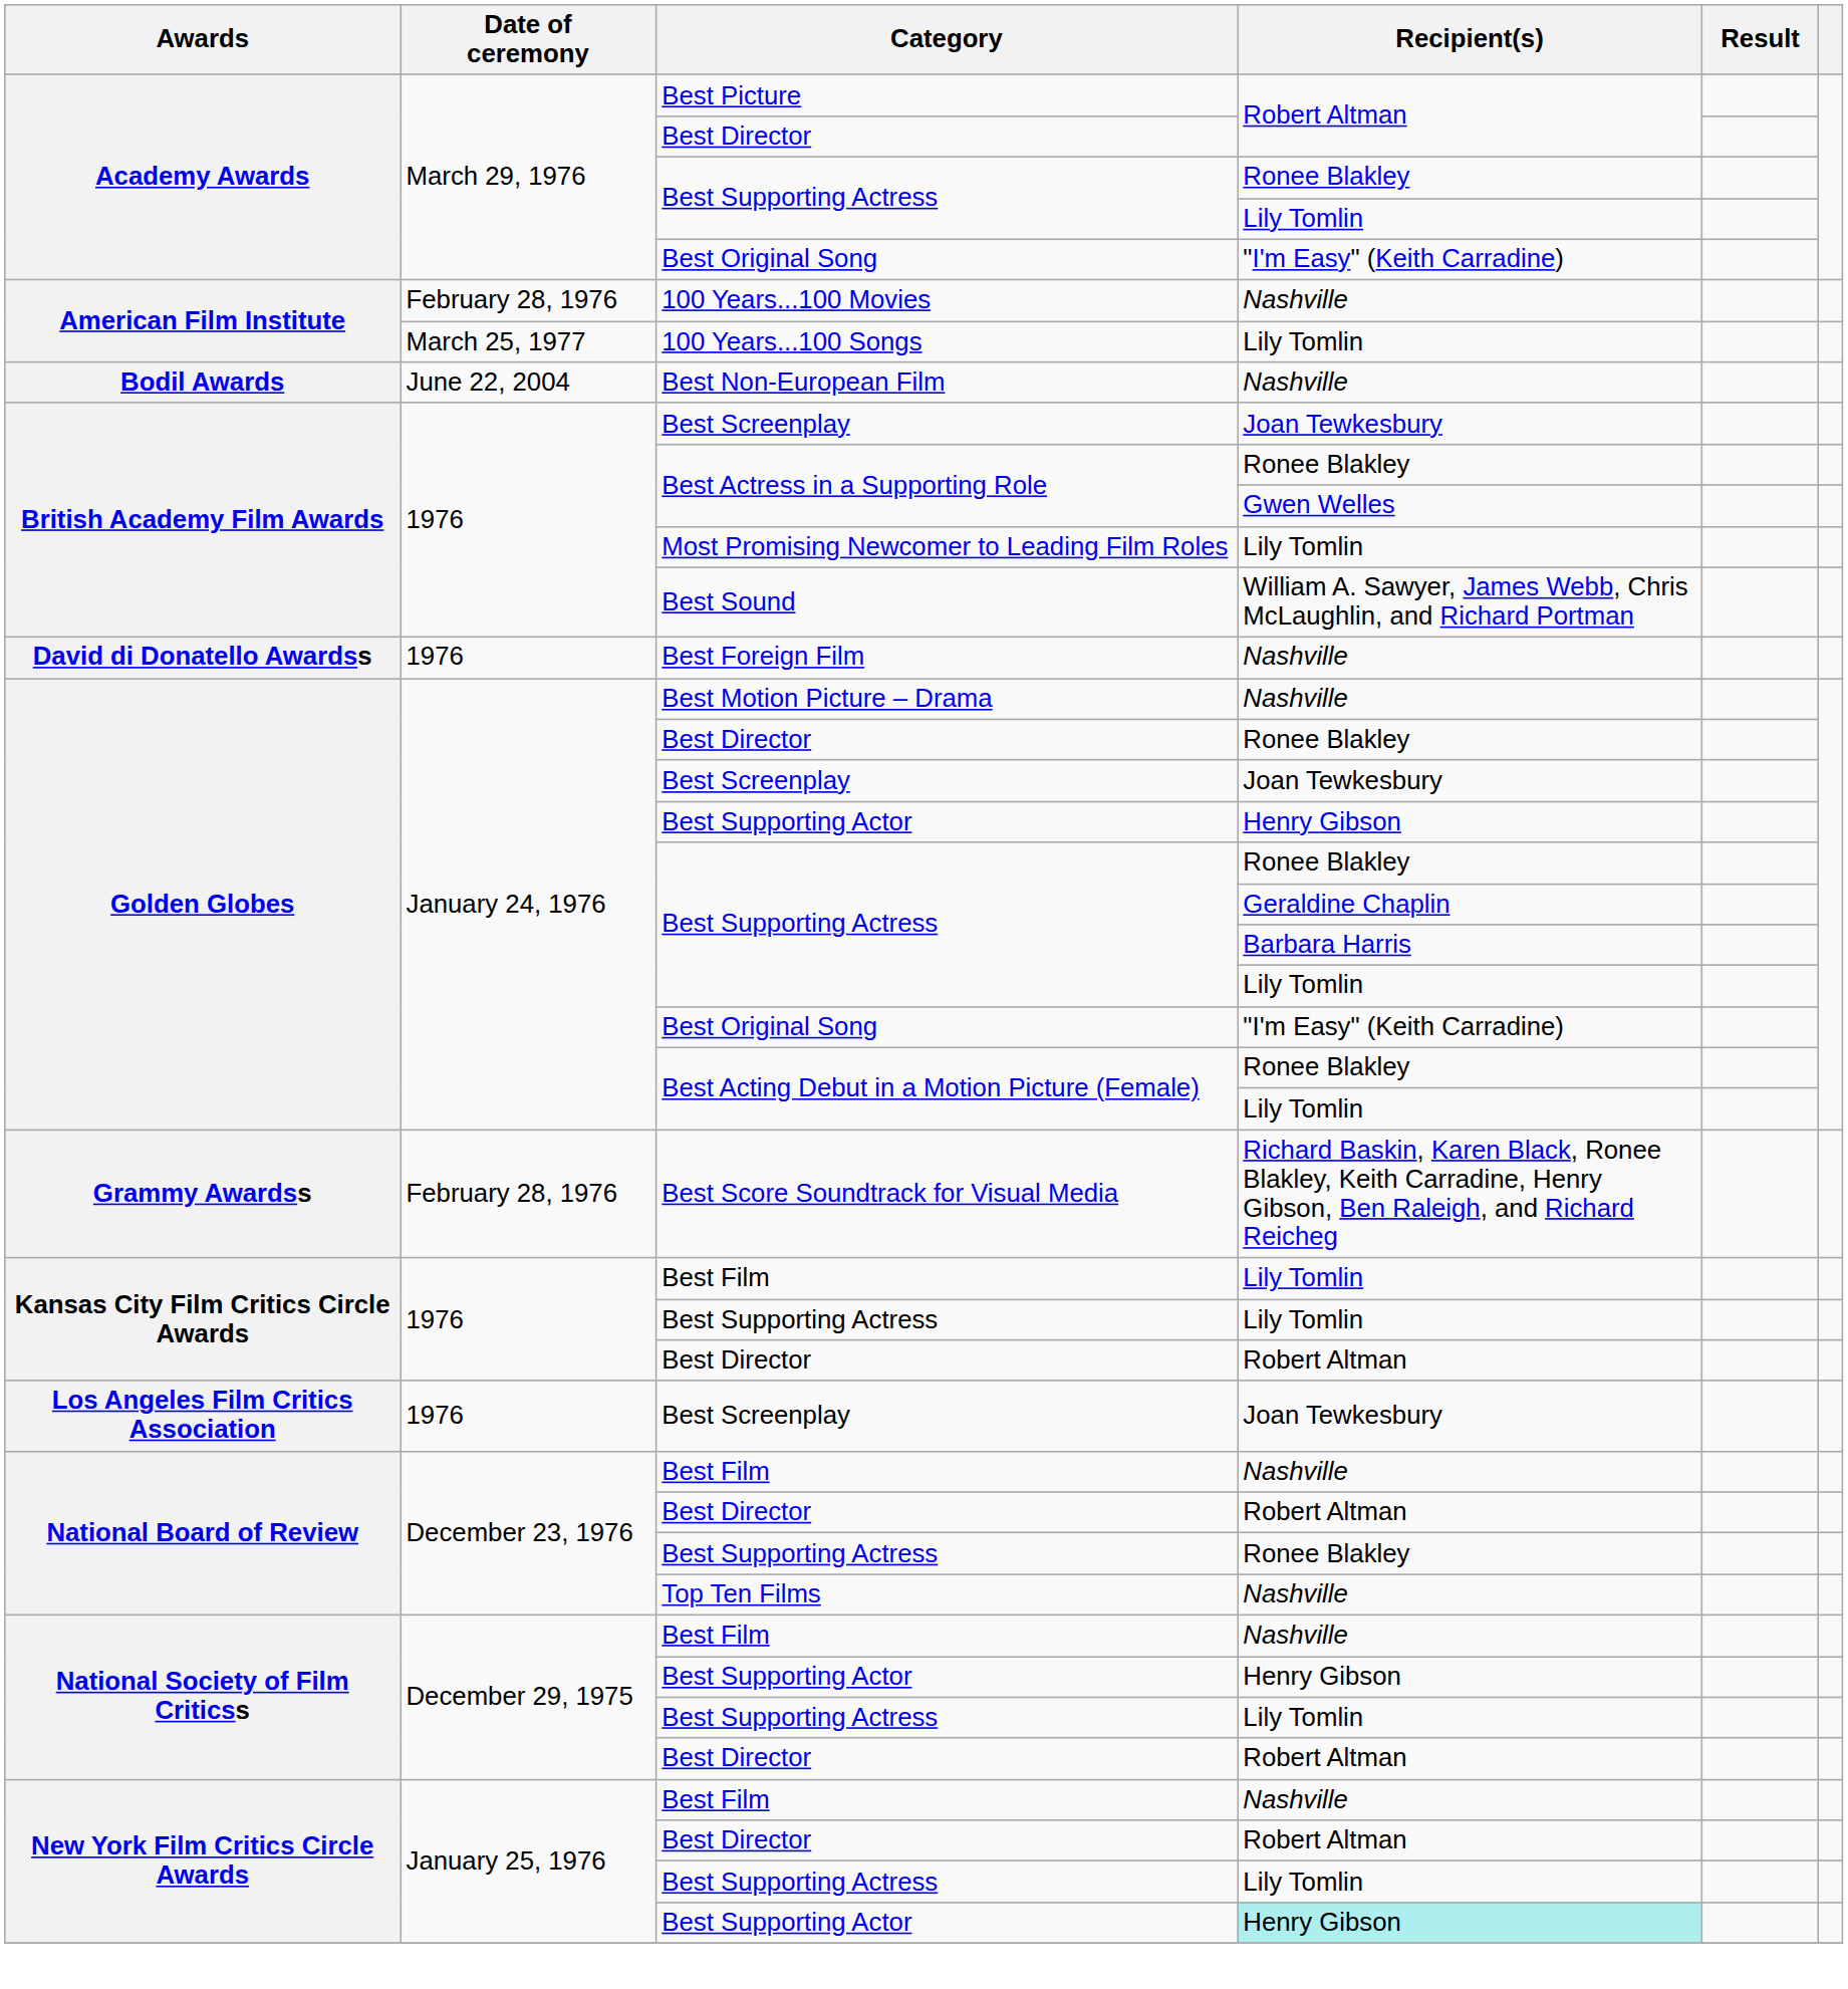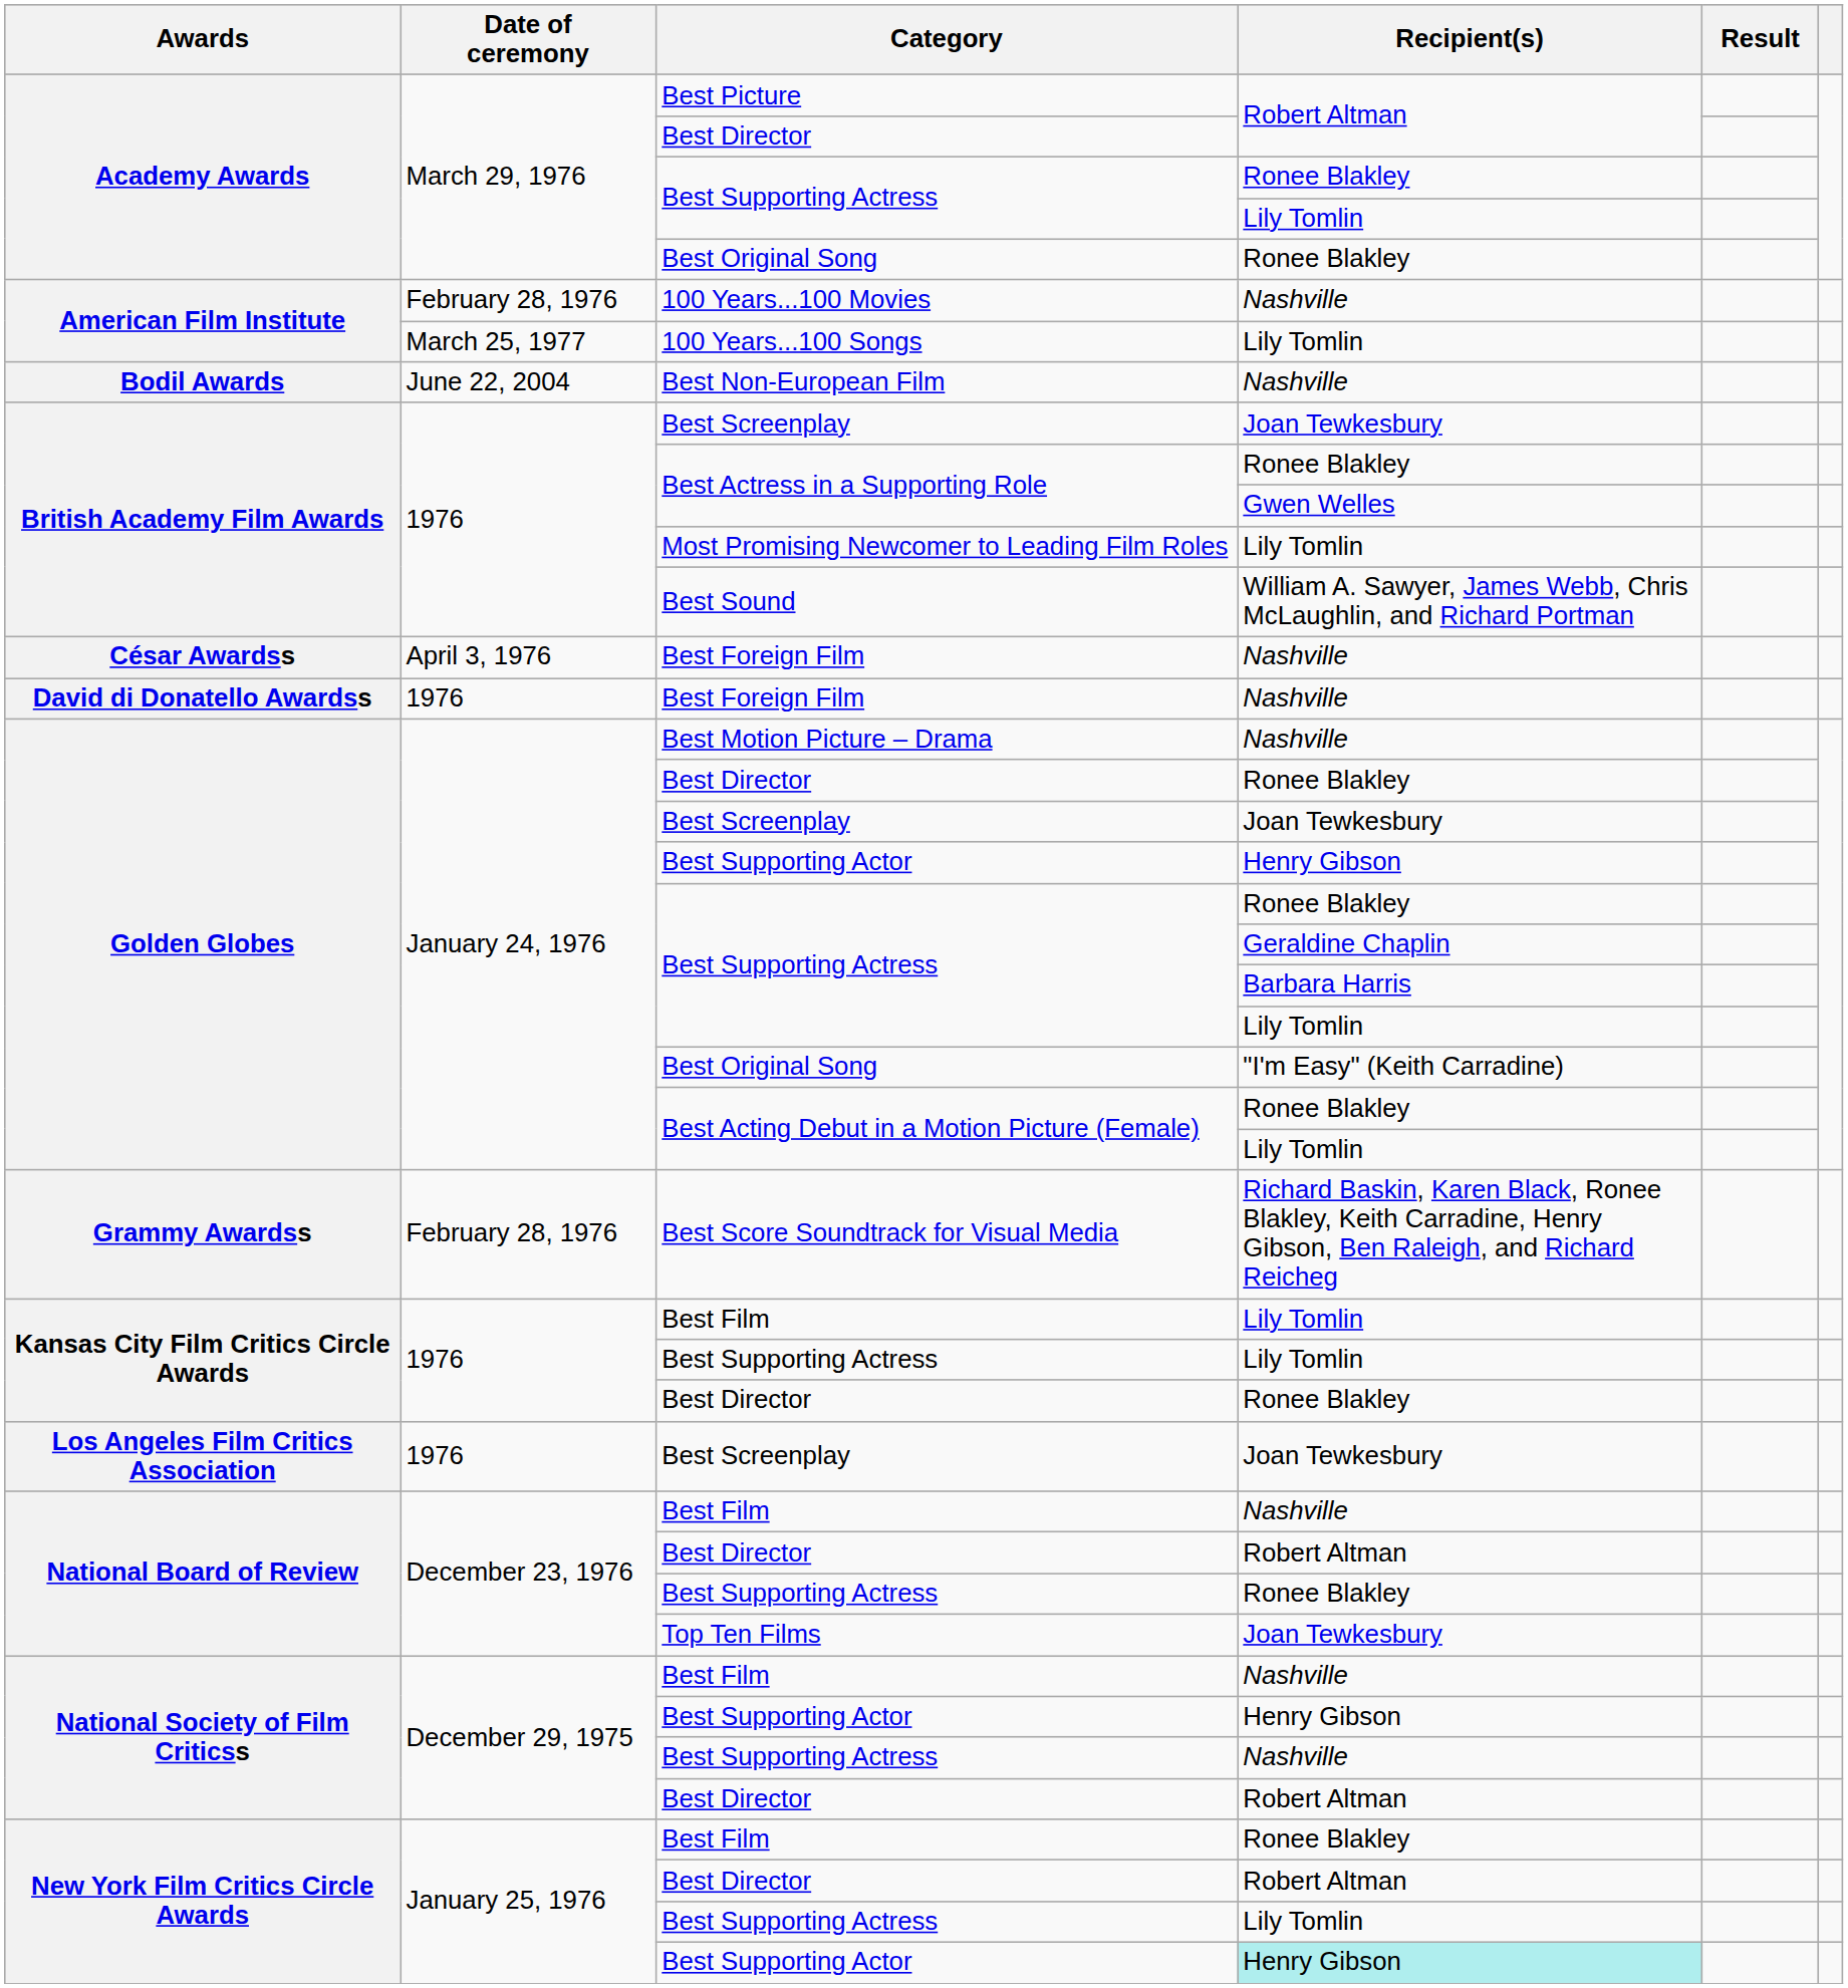Academy Awards / Best Original Song | Recipient(s): "I'm Easy" (Keith Carradine) -> Ronee Blakley
+ row: César Awardss | April 3, 1976 | Best Foreign Film | Nashville
Kansas City Film Critics Circle Awards / Best Director | Recipient(s): Robert Altman -> Ronee Blakley
Top Ten Films | Recipient(s): Nashville -> Joan Tewkesbury
National Society of Film Criticss / Best Supporting Actress | Recipient(s): Lily Tomlin -> Nashville
New York Film Critics Circle Awards / Best Film | Recipient(s): Nashville -> Ronee Blakley
